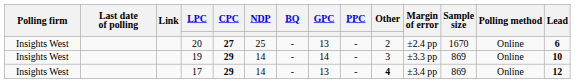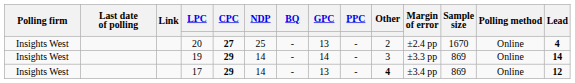20 | Lead: 6 -> 4
19 | Lead: 10 -> 14
